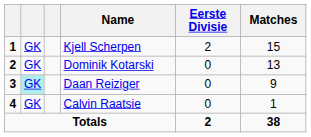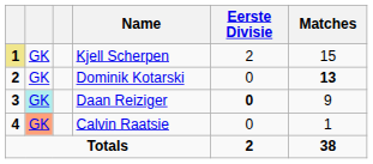Kjell Scherpen | column 1: no background -> khaki background
Dominik Kotarski | Matches: normal -> bold
Daan Reiziger | Eerste Divisie: normal -> bold
Calvin Raatsie | column 2: no background -> lightsalmon background
